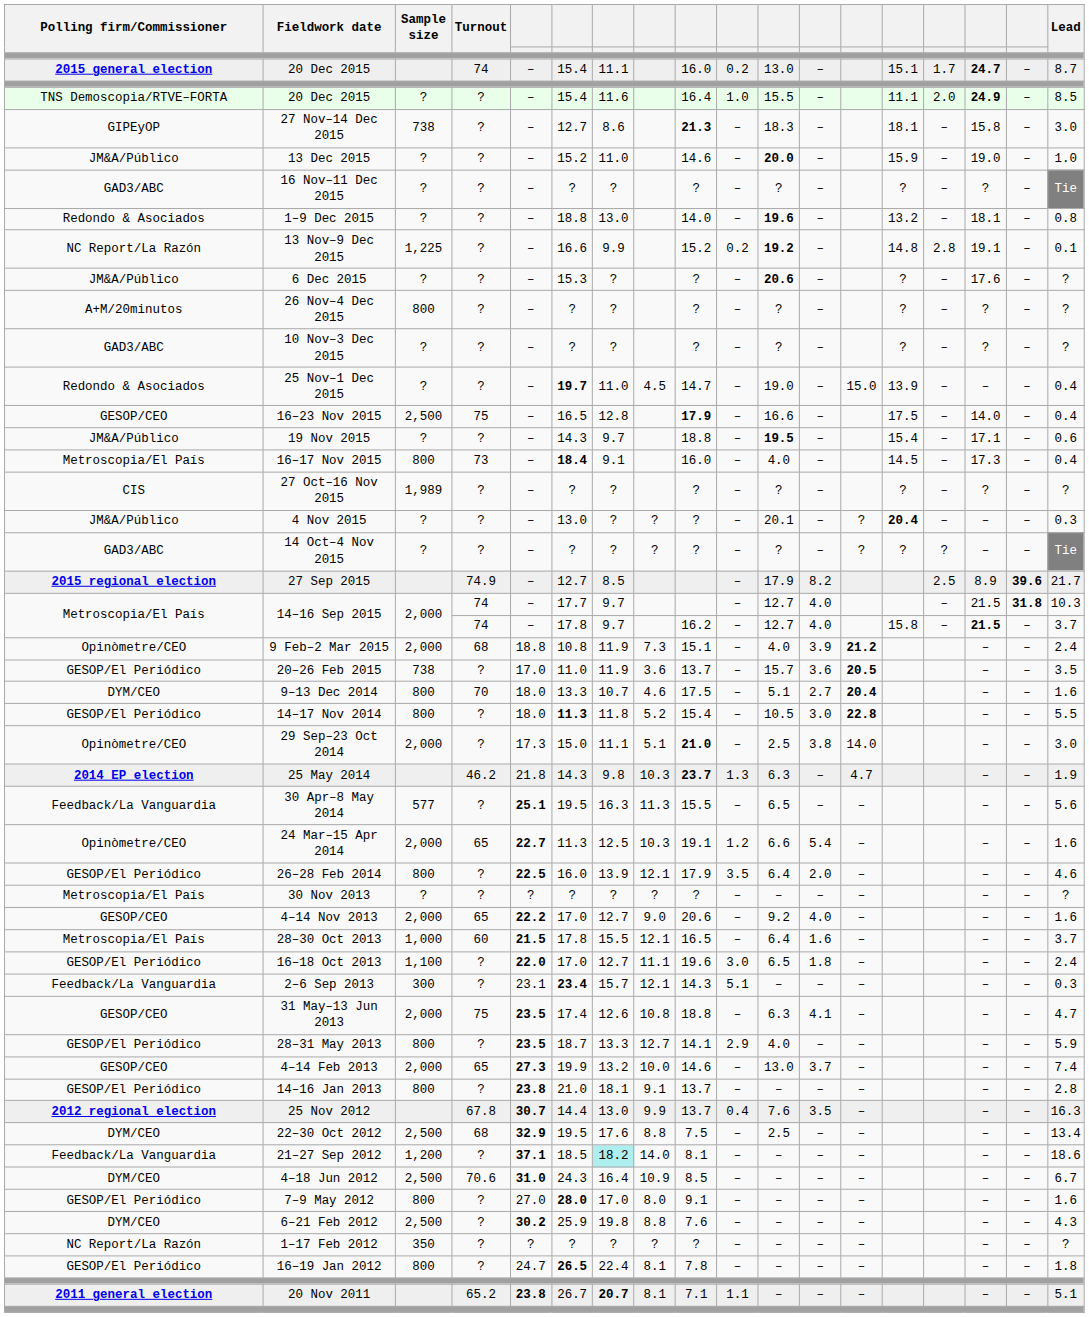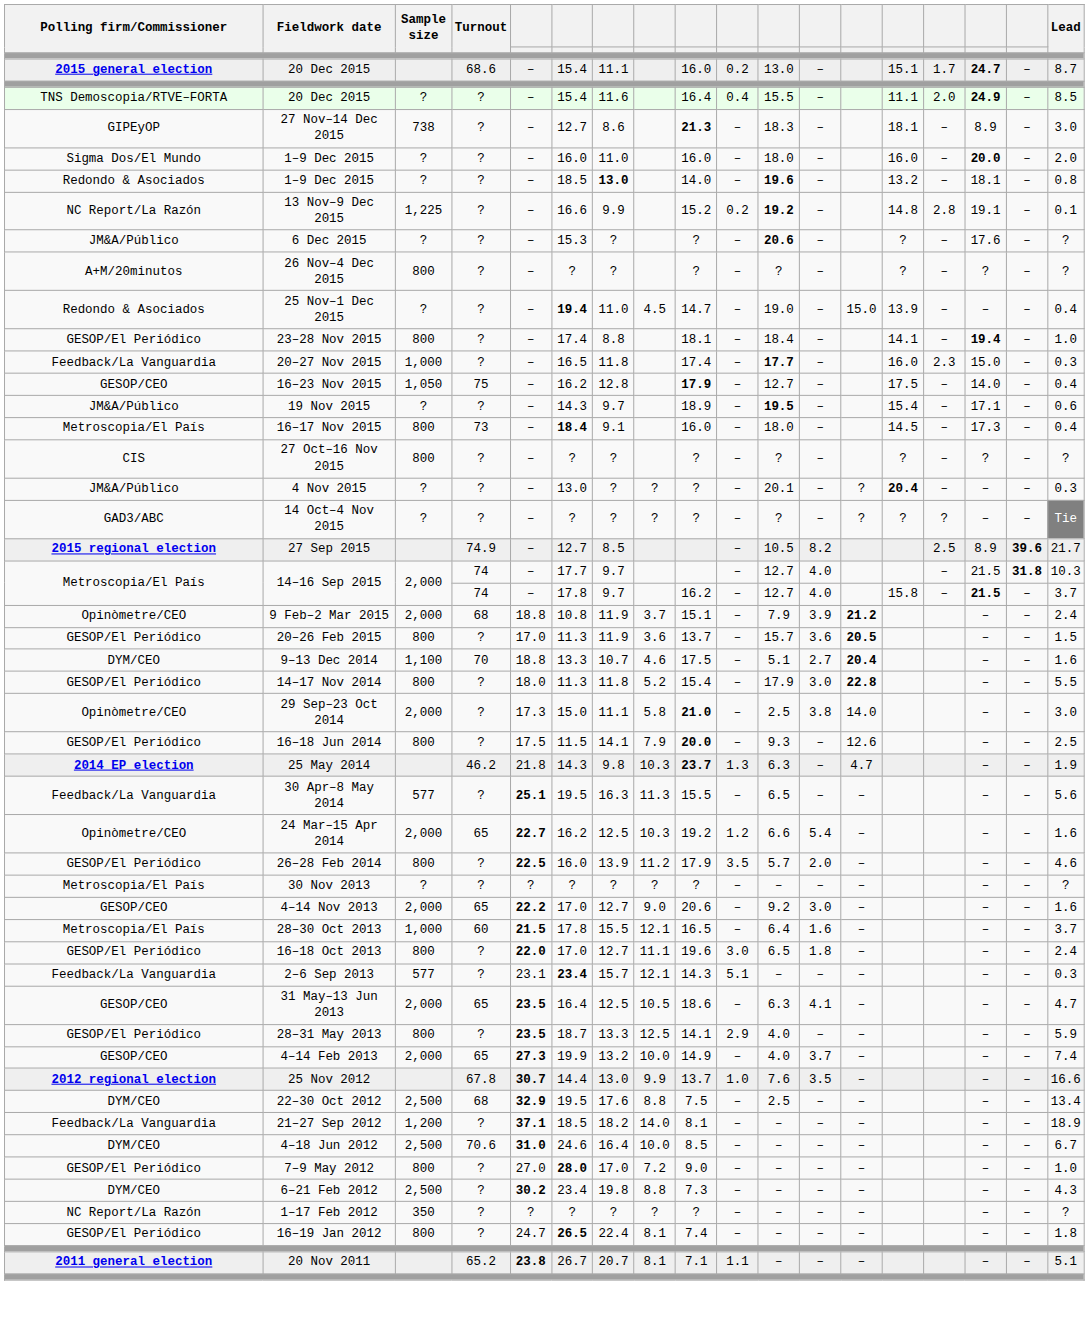2015 general election / 20 Dec 2015 | Turnout: 74 -> 68.6
TNS Demoscopia/RTVE–FORTA / 20 Dec 2015 | column 10: 1.0 -> 0.4
27 Nov–14 Dec 2015 | column 16: 15.8 -> 8.9
- row: JM&A/Público | 13 Dec 2015 | ? | ? | – | 15.2 | 11.0 | 14.6 | – | 20.0 | – | 15.9 | – | 19.0 | – | 1.0
- row: GAD3/ABC | 16 Nov–11 Dec 2015 | ? | ? | – | ? | ? | ? | – | ? | – | ? | – | ? | – | Tie
+ row: Sigma Dos/El Mundo | 1–9 Dec 2015 | ? | ? | – | 16.0 | 11.0 | 16.0 | – | 18.0 | – | 16.0 | – | 20.0 | – | 2.0
Redondo & Asociados / 1–9 Dec 2015 | column 6: 18.8 -> 18.5
Redondo & Asociados / 1–9 Dec 2015 | column 7: normal -> bold
- row: GAD3/ABC | 10 Nov–3 Dec 2015 | ? | ? | – | ? | ? | ? | – | ? | – | ? | – | ? | – | ?
25 Nov–1 Dec 2015 | column 6: 19.7 -> 19.4
+ row: GESOP/El Periódico | 23–28 Nov 2015 | 800 | ? | – | 17.4 | 8.8 | 18.1 | – | 18.4 | – | 14.1 | – | 19.4 | – | 1.0
+ row: Feedback/La Vanguardia | 20–27 Nov 2015 | 1,000 | ? | – | 16.5 | 11.8 | 17.4 | – | 17.7 | – | 16.0 | 2.3 | 15.0 | – | 0.3
16–23 Nov 2015 | Sample size: 2,500 -> 1,050
16–23 Nov 2015 | column 6: 16.5 -> 16.2
16–23 Nov 2015 | column 11: 16.6 -> 12.7
19 Nov 2015 | column 9: 18.8 -> 18.9
16–17 Nov 2015 | column 11: 4.0 -> 18.0
27 Oct–16 Nov 2015 | Sample size: 1,989 -> 800
27 Sep 2015 | column 11: 17.9 -> 10.5
9 Feb–2 Mar 2015 | column 8: 7.3 -> 3.7
9 Feb–2 Mar 2015 | column 11: 4.0 -> 7.9
20–26 Feb 2015 | Sample size: 738 -> 800
20–26 Feb 2015 | column 6: 11.0 -> 11.3
20–26 Feb 2015 | Lead: 3.5 -> 1.5
9–13 Dec 2014 | Sample size: 800 -> 1,100
9–13 Dec 2014 | column 5: 18.0 -> 18.8
14–17 Nov 2014 | column 6: bold -> normal
14–17 Nov 2014 | column 11: 10.5 -> 17.9
29 Sep–23 Oct 2014 | column 8: 5.1 -> 5.8
+ row: GESOP/El Periódico | 16–18 Jun 2014 | 800 | ? | 17.5 | 11.5 | 14.1 | 7.9 | 20.0 | – | 9.3 | – | 12.6 | – | – | 2.5
24 Mar–15 Apr 2014 | column 6: 11.3 -> 16.2
24 Mar–15 Apr 2014 | column 9: 19.1 -> 19.2
26–28 Feb 2014 | column 8: 12.1 -> 11.2
26–28 Feb 2014 | column 11: 6.4 -> 5.7
4–14 Nov 2013 | column 12: 4.0 -> 3.0
16–18 Oct 2013 | Sample size: 1,100 -> 800
2–6 Sep 2013 | Sample size: 300 -> 577
31 May–13 Jun 2013 | Turnout: 75 -> 65
31 May–13 Jun 2013 | column 6: 17.4 -> 16.4
31 May–13 Jun 2013 | column 7: 12.6 -> 12.5
31 May–13 Jun 2013 | column 8: 10.8 -> 10.5
31 May–13 Jun 2013 | column 9: 18.8 -> 18.6
28–31 May 2013 | column 8: 12.7 -> 12.5
4–14 Feb 2013 | column 9: 14.6 -> 14.9
4–14 Feb 2013 | column 11: 13.0 -> 4.0
- row: GESOP/El Periódico | 14–16 Jan 2013 | 800 | ? | 23.8 | 21.0 | 18.1 | 9.1 | 13.7 | – | – | – | – | – | – | 2.8
25 Nov 2012 | column 10: 0.4 -> 1.0
25 Nov 2012 | Lead: 16.3 -> 16.6
21–27 Sep 2012 | column 7: paleturquoise background -> no background
21–27 Sep 2012 | Lead: 18.6 -> 18.9
4–18 Jun 2012 | column 6: 24.3 -> 24.6
4–18 Jun 2012 | column 8: 10.9 -> 10.0
7–9 May 2012 | column 8: 8.0 -> 7.2
7–9 May 2012 | column 9: 9.1 -> 9.0
7–9 May 2012 | Lead: 1.6 -> 1.0
6–21 Feb 2012 | column 6: 25.9 -> 23.4
6–21 Feb 2012 | column 9: 7.6 -> 7.3
16–19 Jan 2012 | column 9: 7.8 -> 7.4
20 Nov 2011 | column 7: bold -> normal
